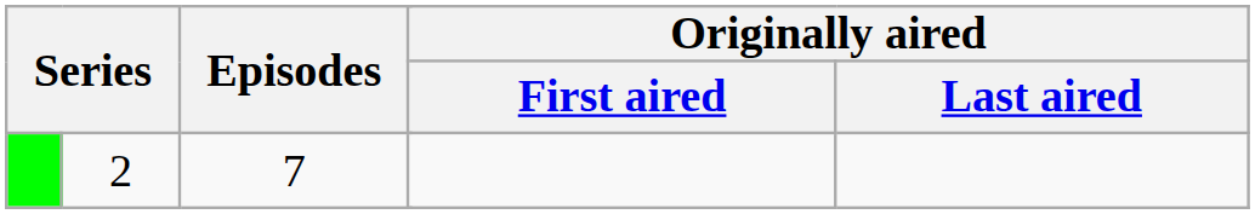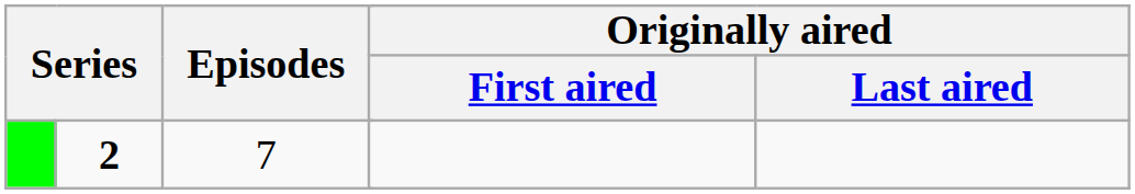row 3 | column 2: normal -> bold
